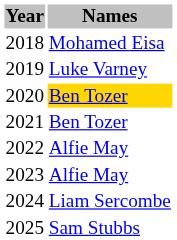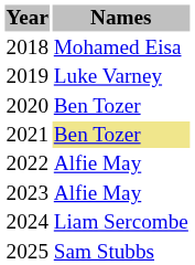2020 | Names: gold background -> no background
2021 | Names: no background -> khaki background
